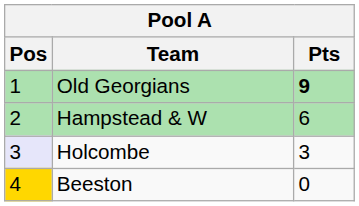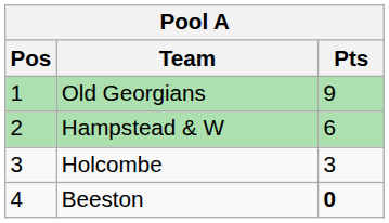Old Georgians | Pts: bold -> normal
Holcombe | Pos: lavender background -> no background
Beeston | Pos: gold background -> no background
Beeston | Pts: normal -> bold
